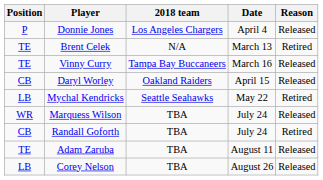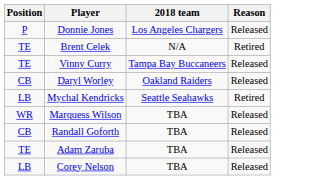- column: Date | April 4 | March 13 | March 16 | April 15 | May 22 | July 24 | July 24 | August 11 | August 26
Randall Goforth | Reason: Retired -> Released
